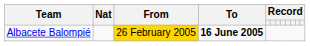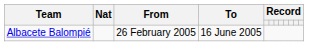Albacete Balompié | From: gold background -> no background
Albacete Balompié | To: bold -> normal
